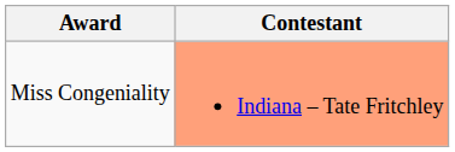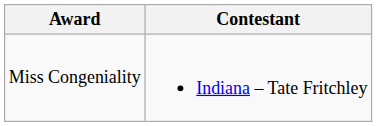Miss Congeniality | Contestant: lightsalmon background -> no background
